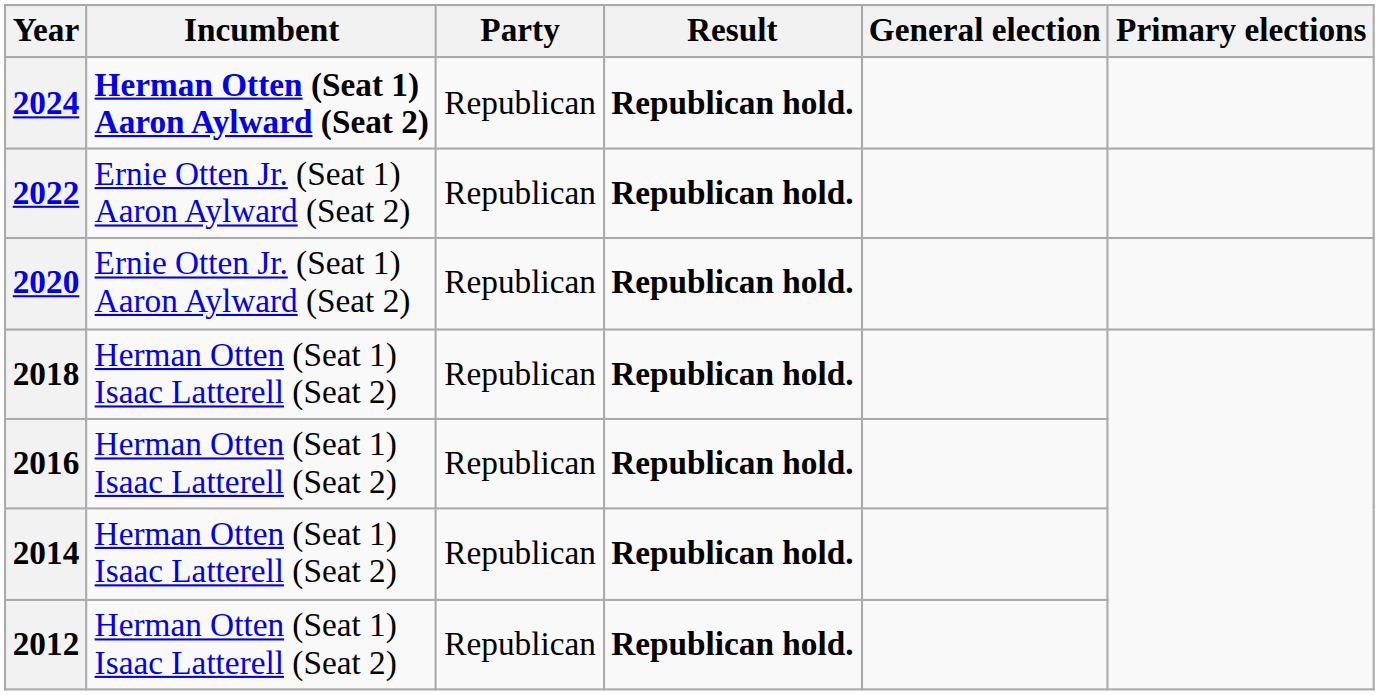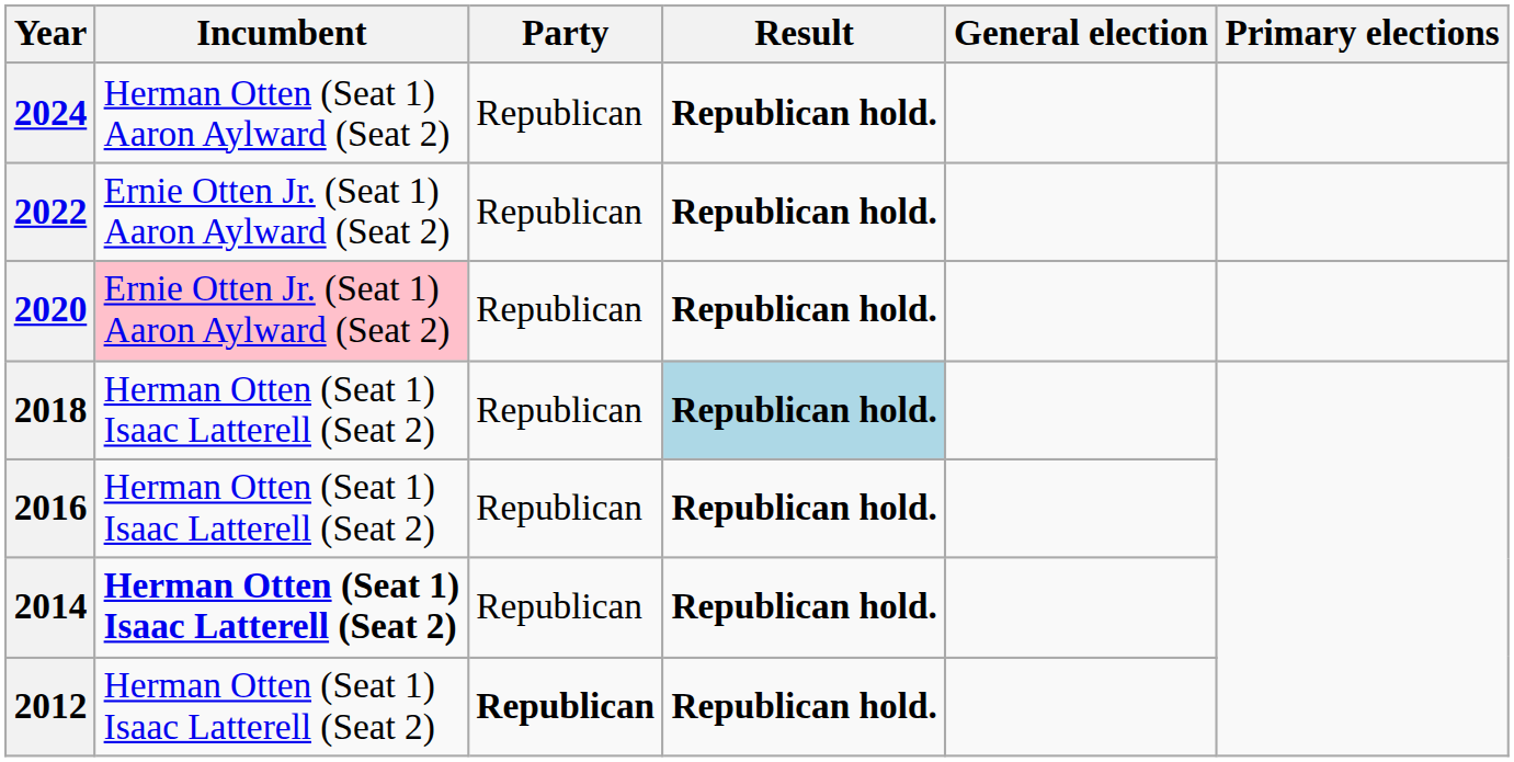2024 | Incumbent: bold -> normal
2020 | Incumbent: no background -> pink background
2018 | Result: no background -> lightblue background
2014 | Incumbent: normal -> bold
2012 | Party: normal -> bold
